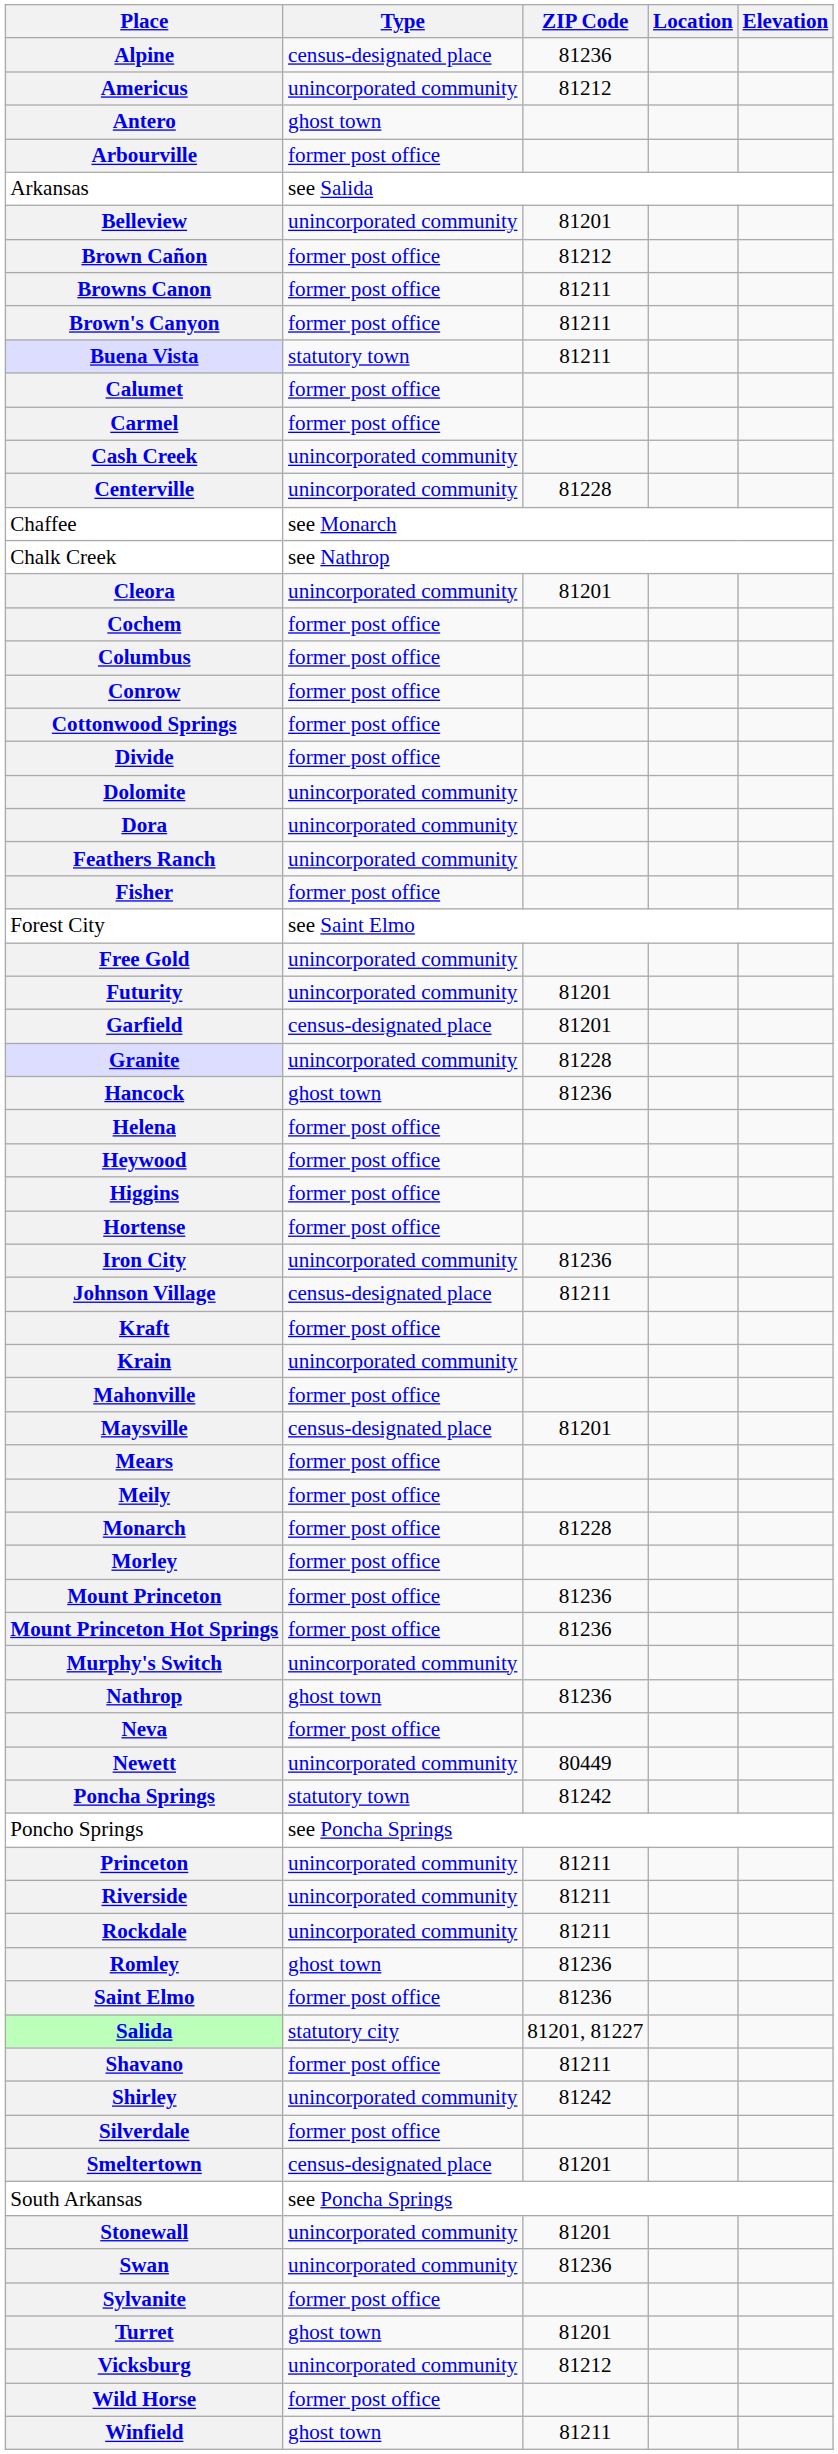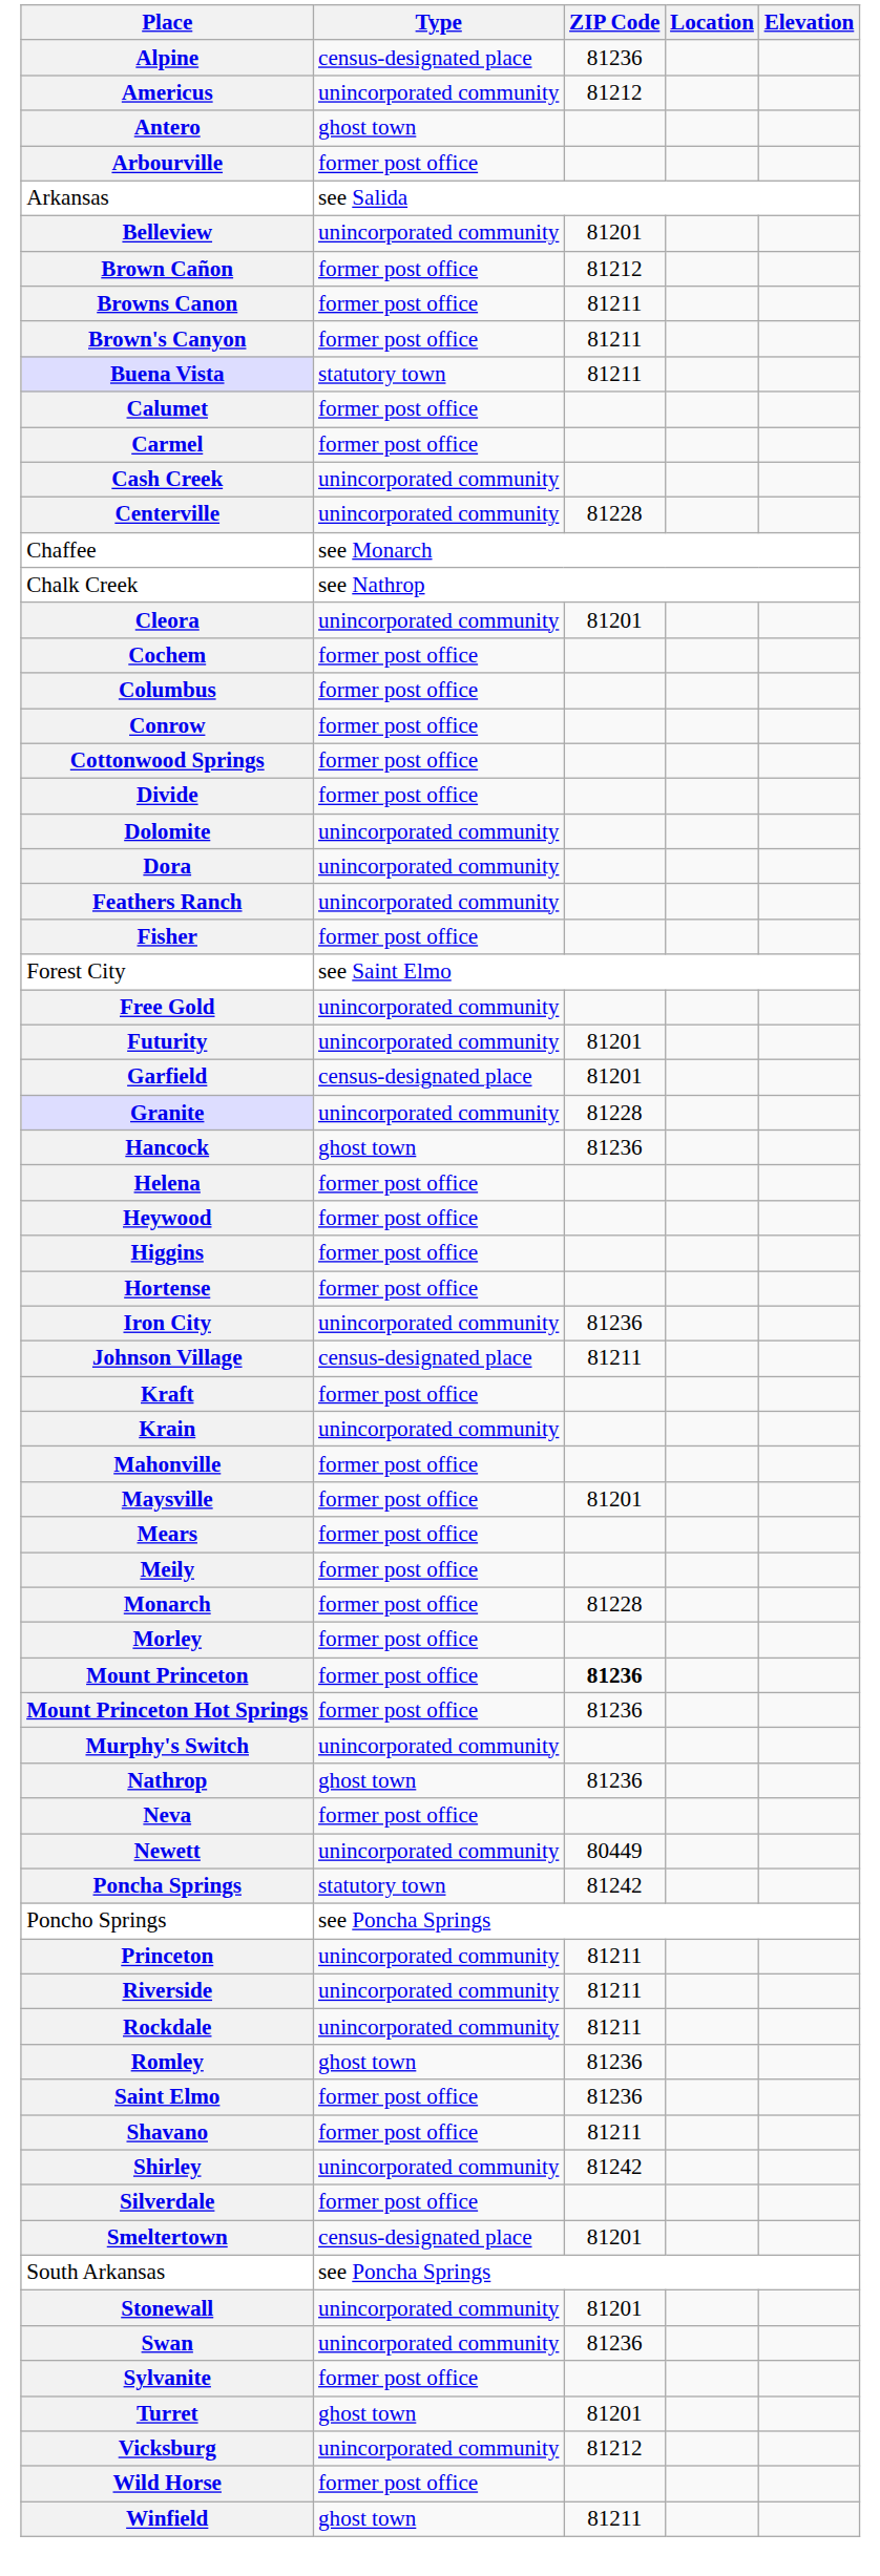Maysville | Type: census-designated place -> former post office
Mount Princeton | ZIP Code: normal -> bold
- row: Salida | statutory city | 81201, 81227
